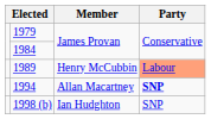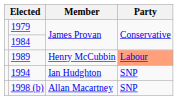1994 | Member: Allan Macartney -> Ian Hudghton
1994 | Party: bold -> normal
1998 (b) | Member: Ian Hudghton -> Allan Macartney
